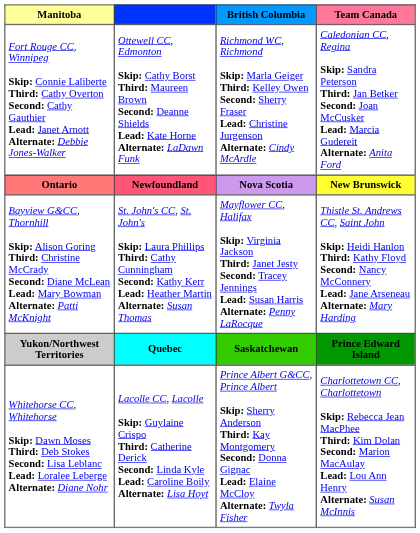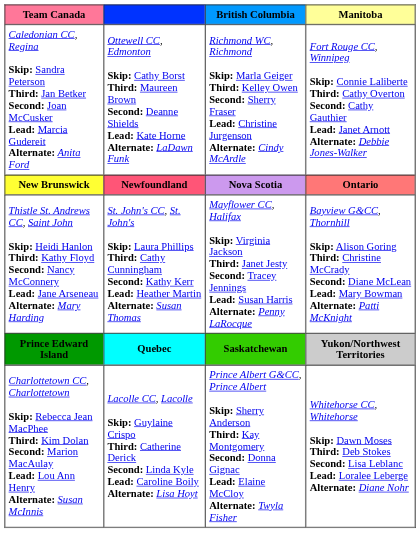columns swapped: Team Canada <-> Manitoba
